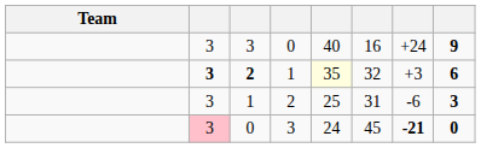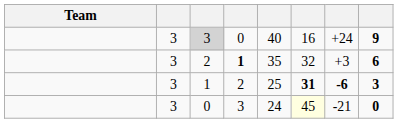row 2 | column 3: no background -> lightgrey background
row 3 | column 2: bold -> normal
row 3 | column 3: bold -> normal
row 3 | column 4: normal -> bold
row 3 | column 5: lightyellow background -> no background
row 4 | column 6: normal -> bold
row 4 | column 7: normal -> bold
row 5 | column 2: pink background -> no background
row 5 | column 6: no background -> lightyellow background
row 5 | column 7: bold -> normal
